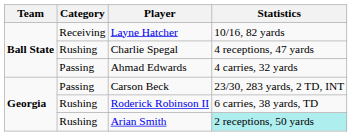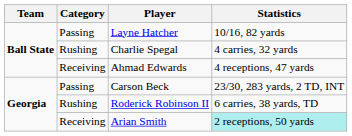Layne Hatcher | Category: Receiving -> Passing
Charlie Spegal | Statistics: 4 receptions, 47 yards -> 4 carries, 32 yards
Ahmad Edwards | Category: Passing -> Receiving
Ahmad Edwards | Statistics: 4 carries, 32 yards -> 4 receptions, 47 yards
Arian Smith | Category: Rushing -> Receiving
